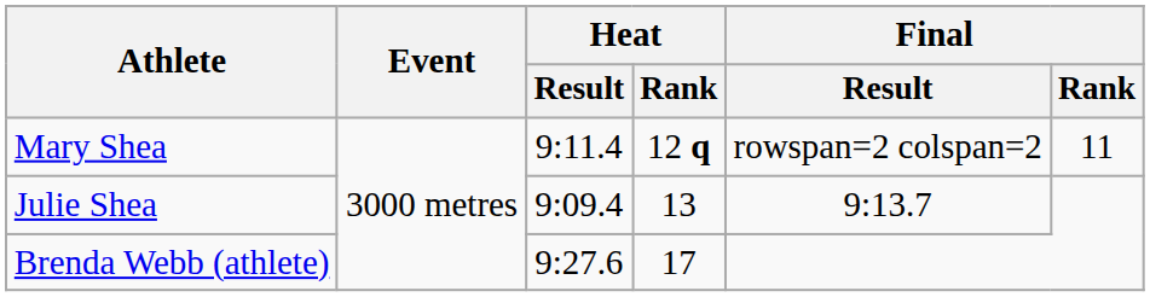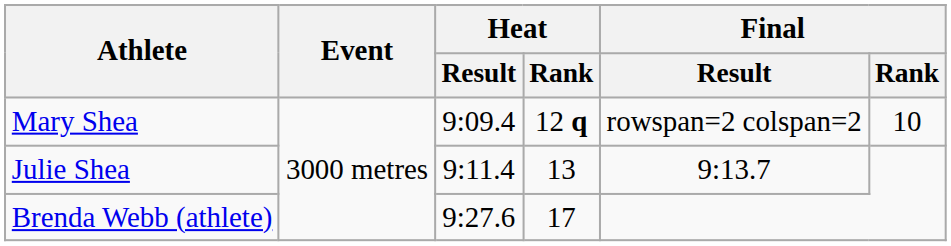Mary Shea | Heat / Result: 9:11.4 -> 9:09.4
Mary Shea | Final / Rank: 11 -> 10
Julie Shea | Heat / Result: 9:09.4 -> 9:11.4
